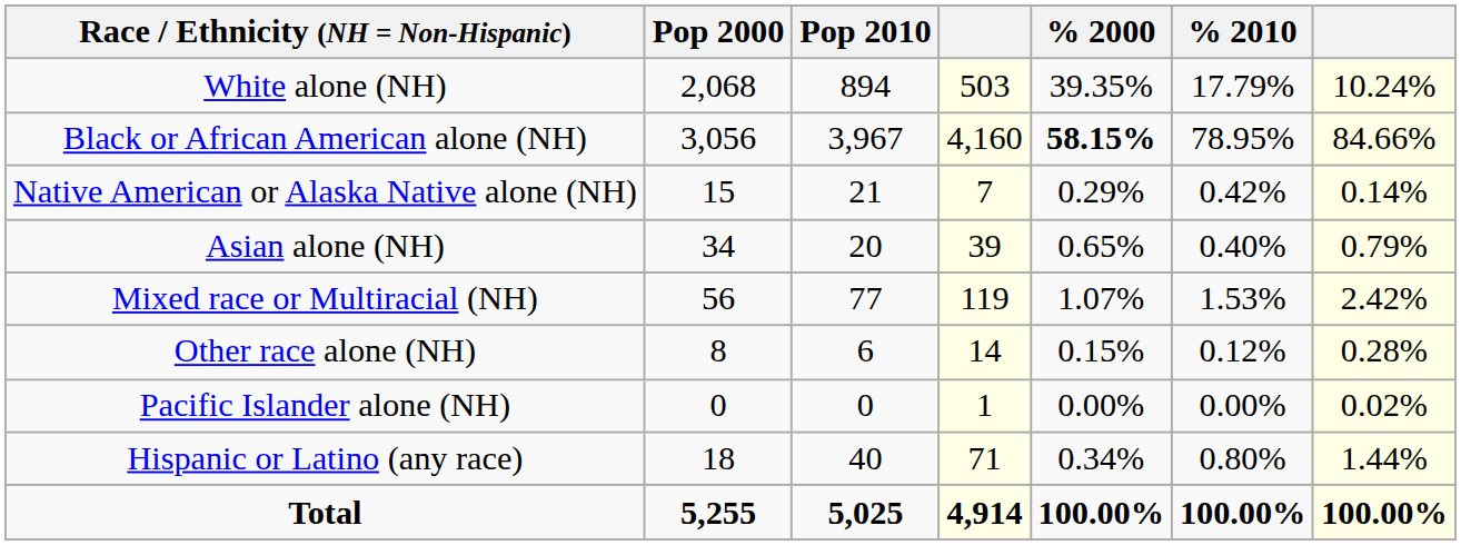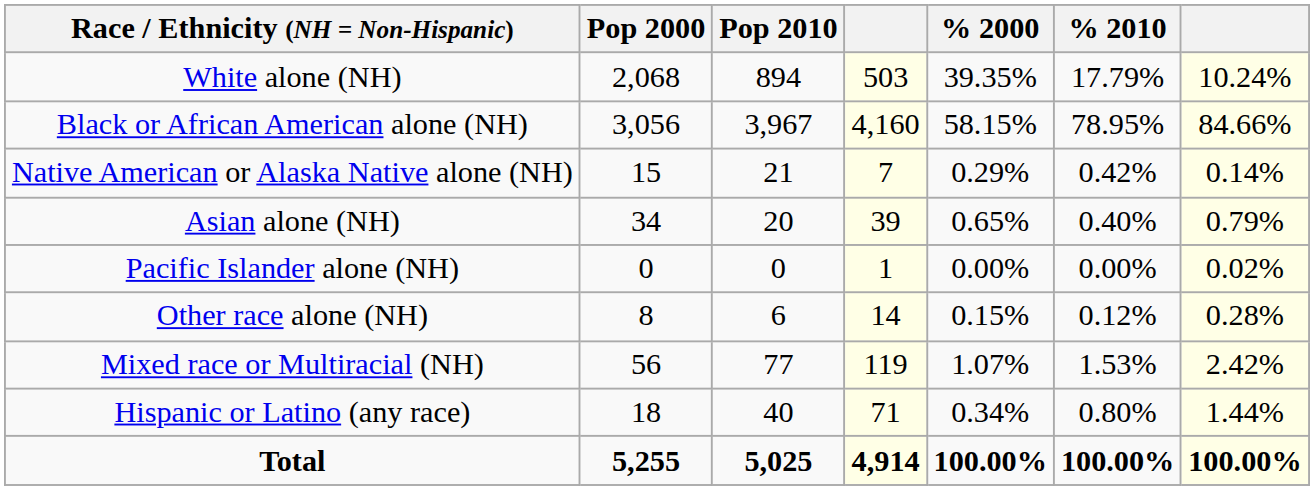Black or African American alone (NH) | % 2000: bold -> normal
rows swapped: Pacific Islander alone (NH) <-> Mixed race or Multiracial (NH)
